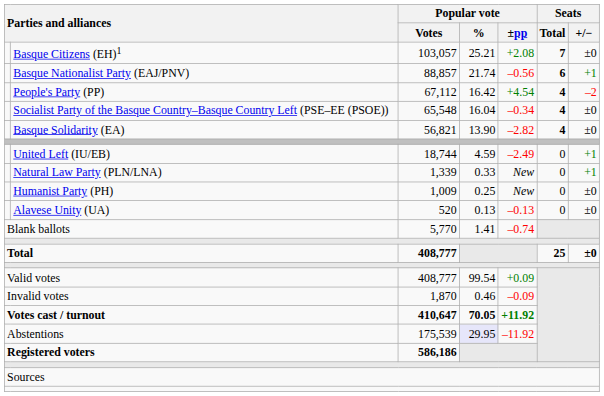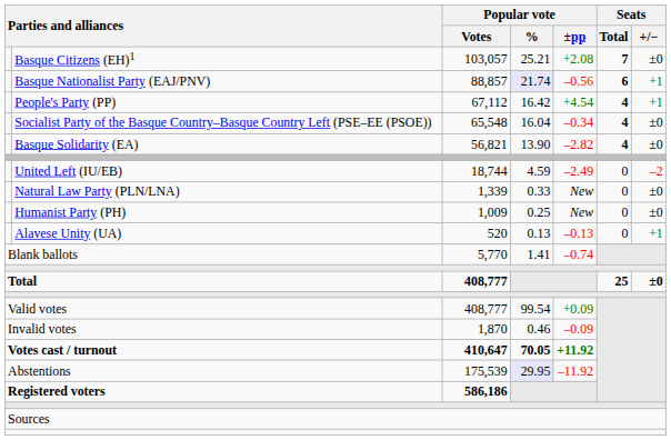Basque Nationalist Party (EAJ/PNV) | Popular vote / %: no background -> lavender background
People's Party (PP) | Seats / +/−: –2 -> +1
United Left (IU/EB) | Seats / +/−: +1 -> –2
Natural Law Party (PLN/LNA) | Seats / +/−: +1 -> ±0
Alavese Unity (UA) | Seats / +/−: ±0 -> +1
